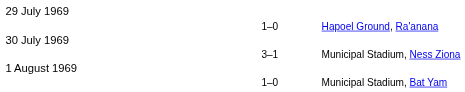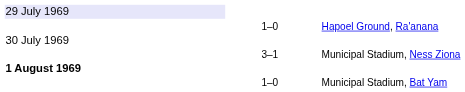29 July 1969 | column 1: no background -> lavender background
1 August 1969 | column 1: normal -> bold
